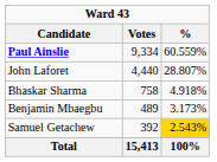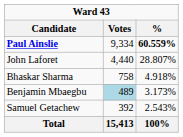Paul Ainslie | %: normal -> bold
Benjamin Mbaegbu | Votes: no background -> lightblue background
Samuel Getachew | %: gold background -> no background
